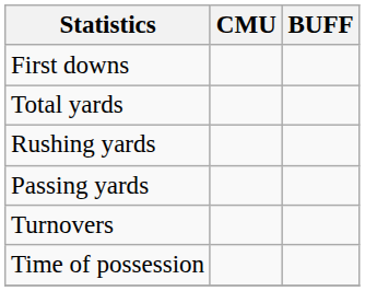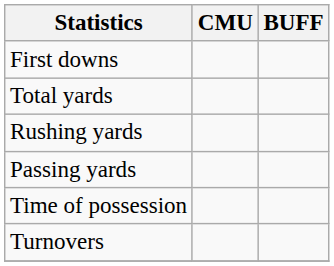rows swapped: Turnovers <-> Time of possession
